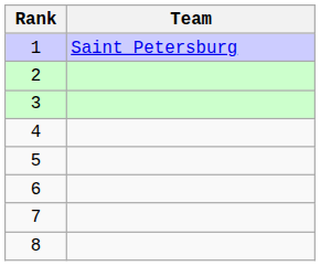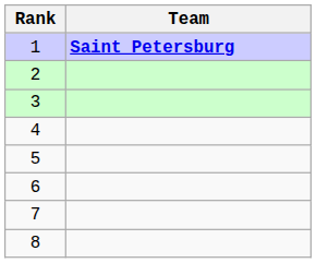1 | Team: normal -> bold
